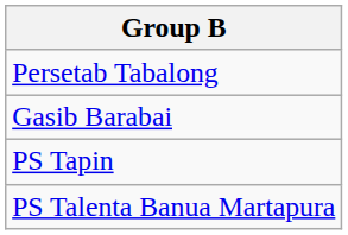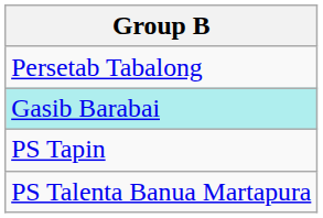row 3 | column 1: no background -> paleturquoise background
